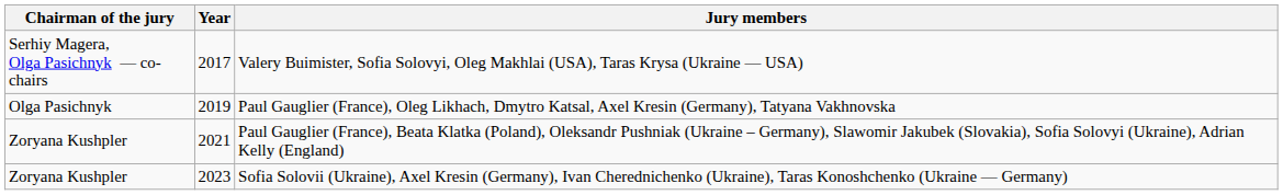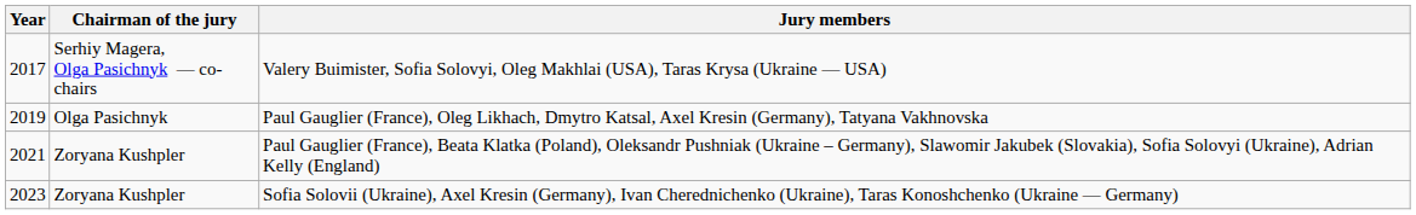columns swapped: Year <-> Chairman of the jury
